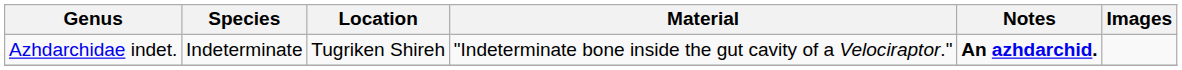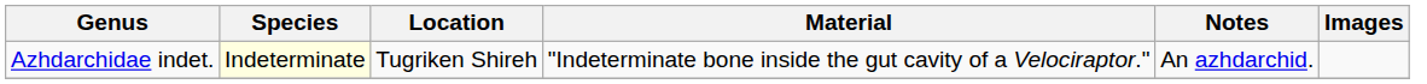Azhdarchidae indet. | Species: no background -> lightyellow background
Azhdarchidae indet. | Notes: bold -> normal
